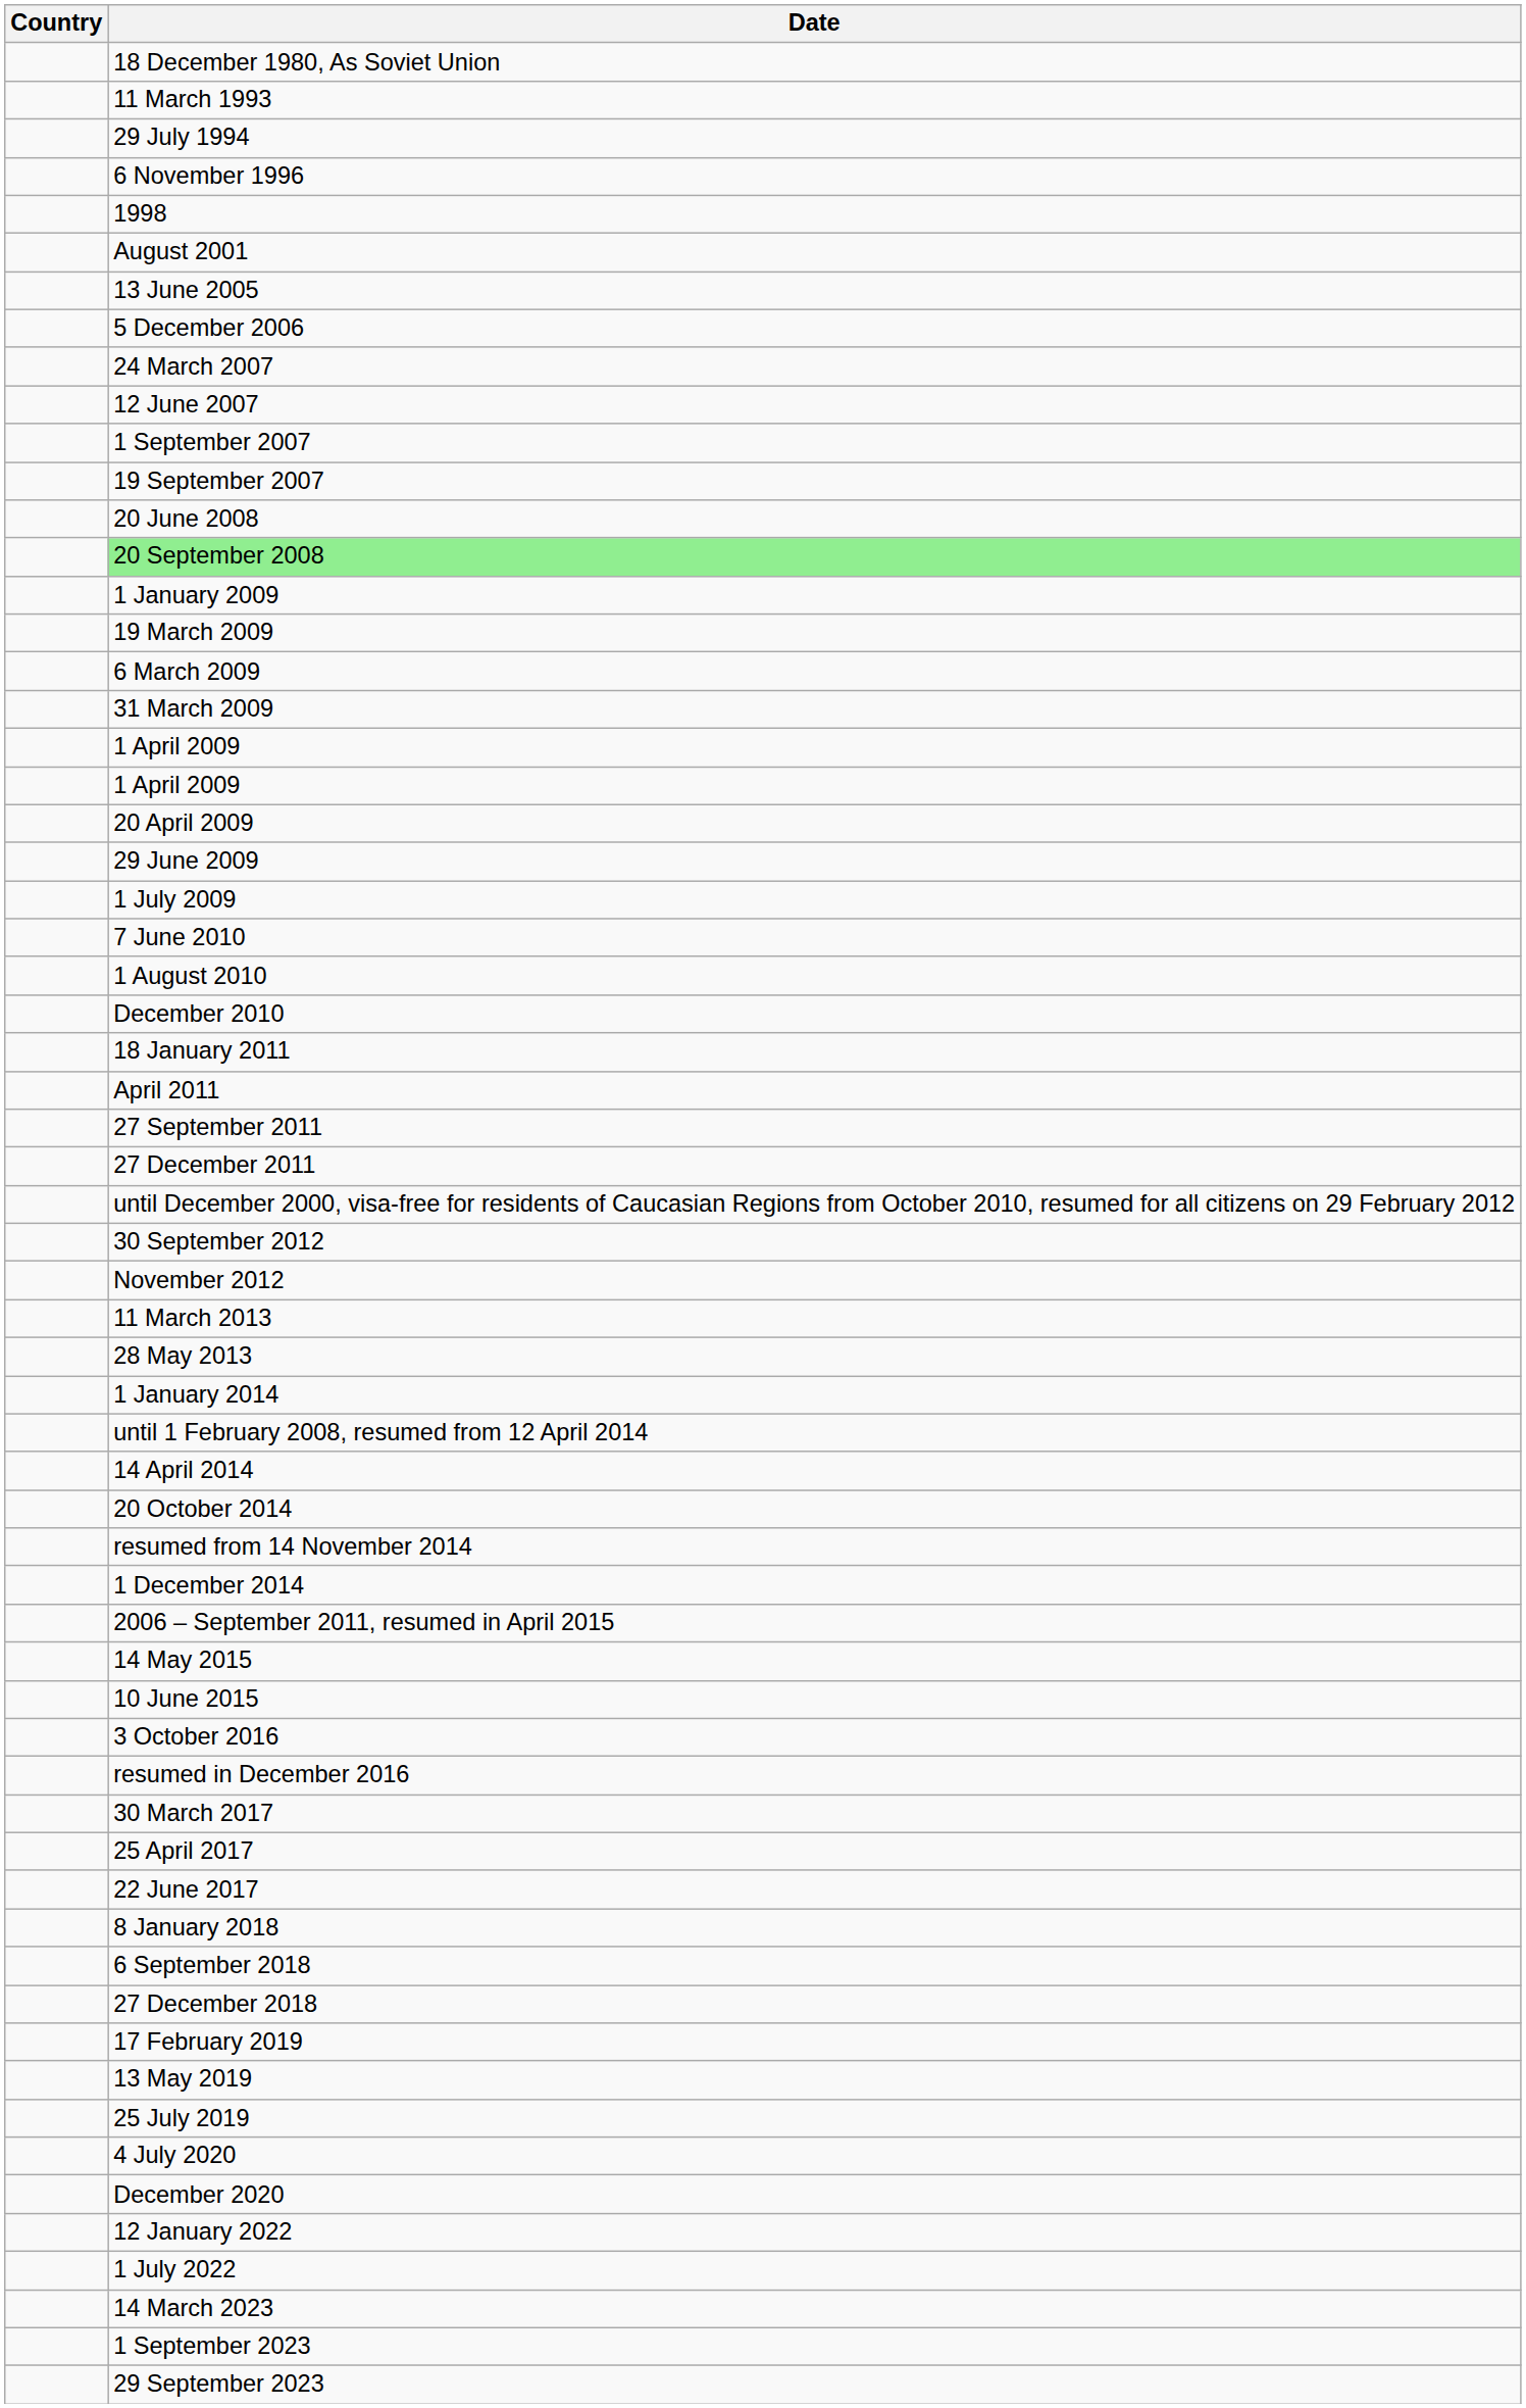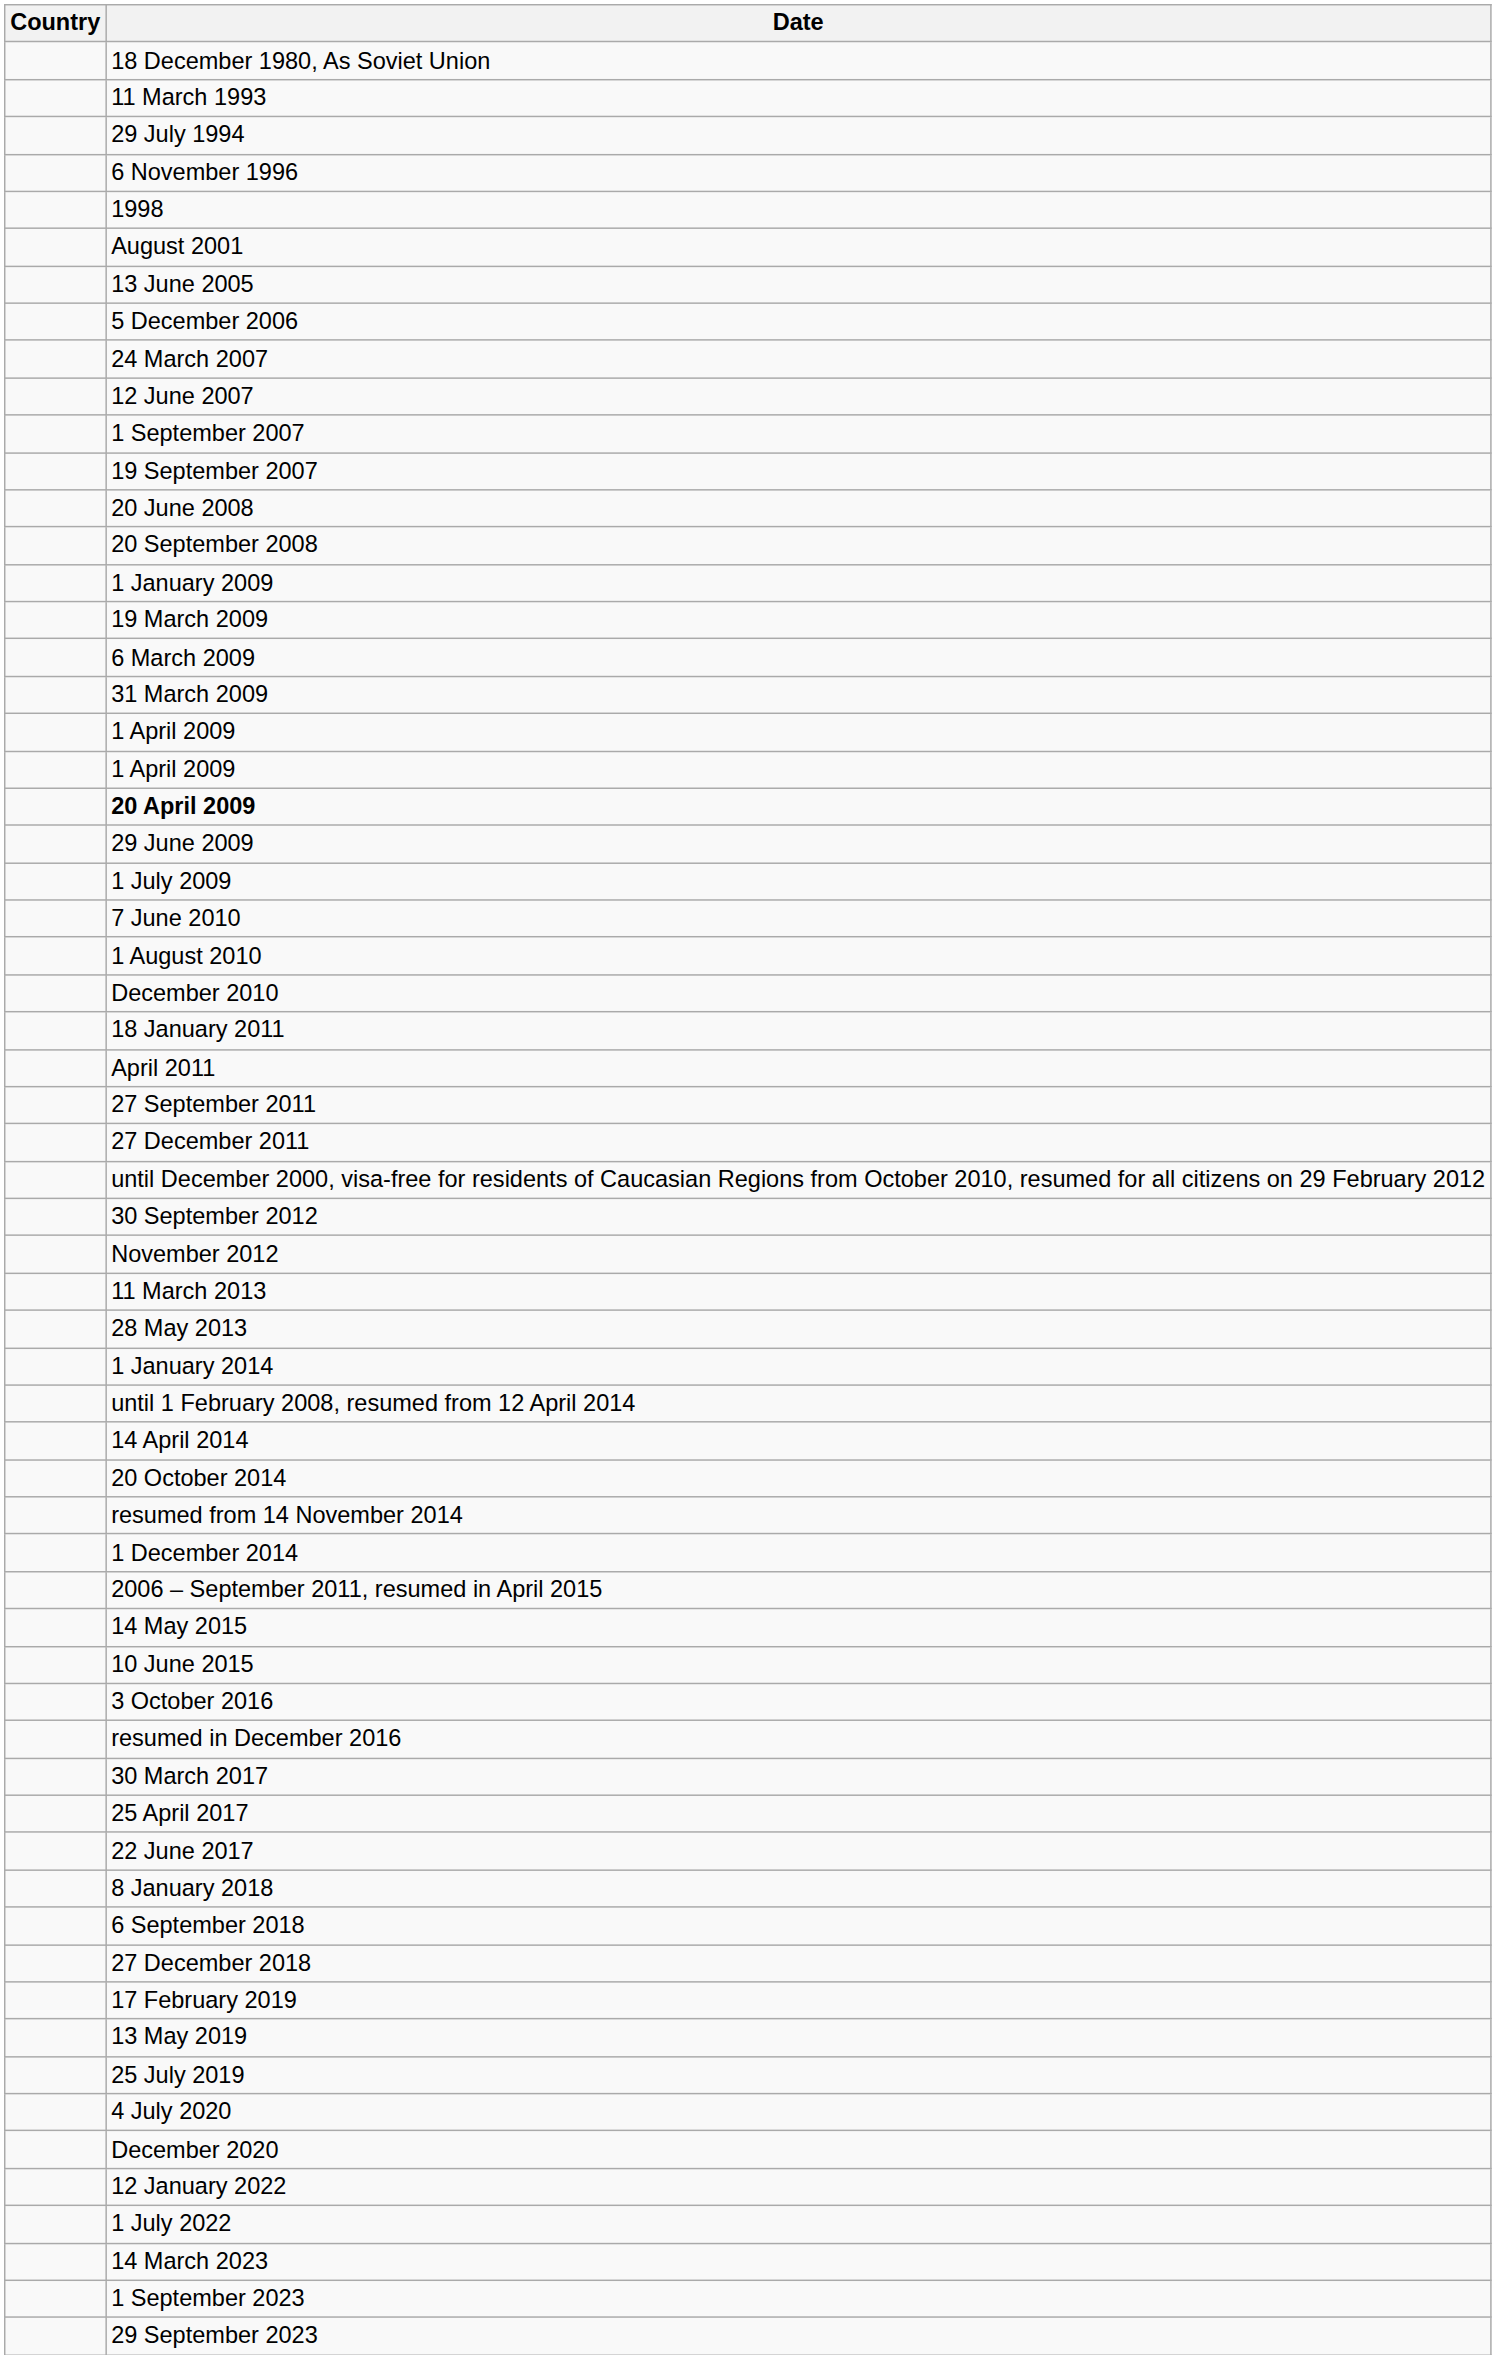row 15 | Date: lightgreen background -> no background
row 22 | Date: normal -> bold
